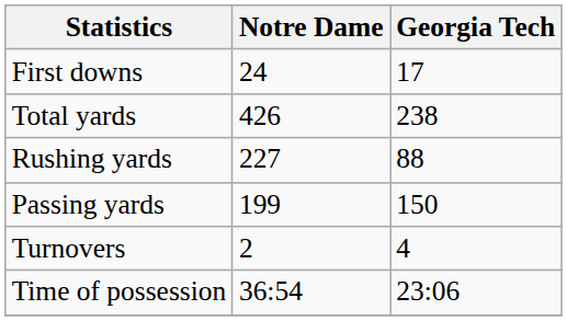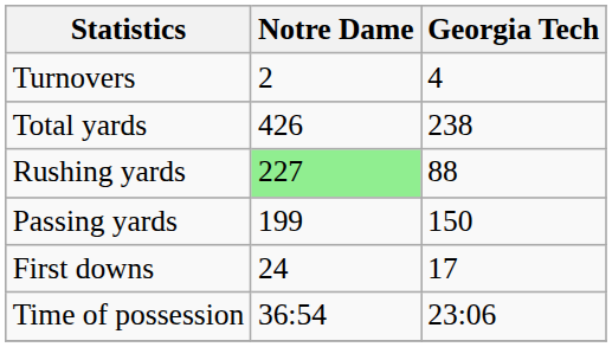rows swapped: First downs <-> Turnovers
Rushing yards | Notre Dame: no background -> lightgreen background
